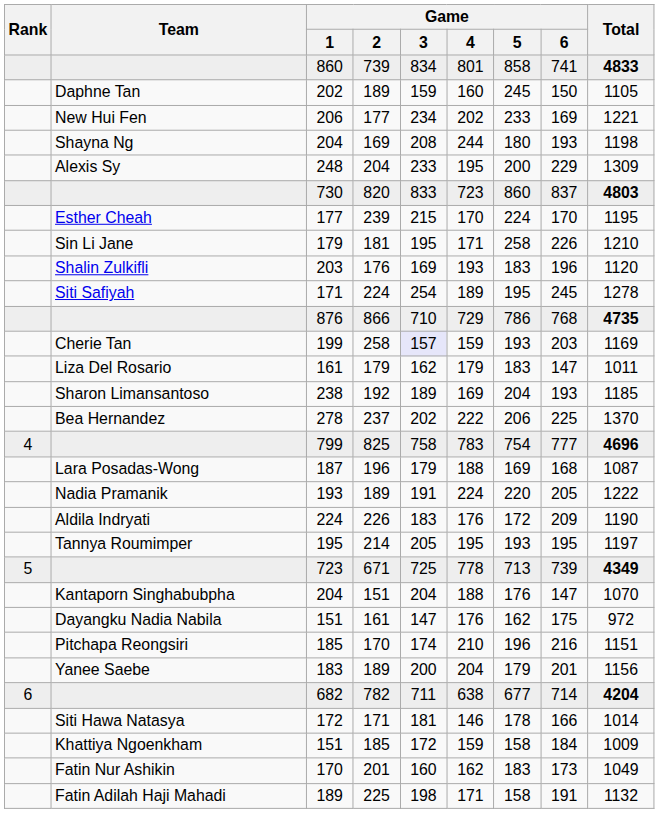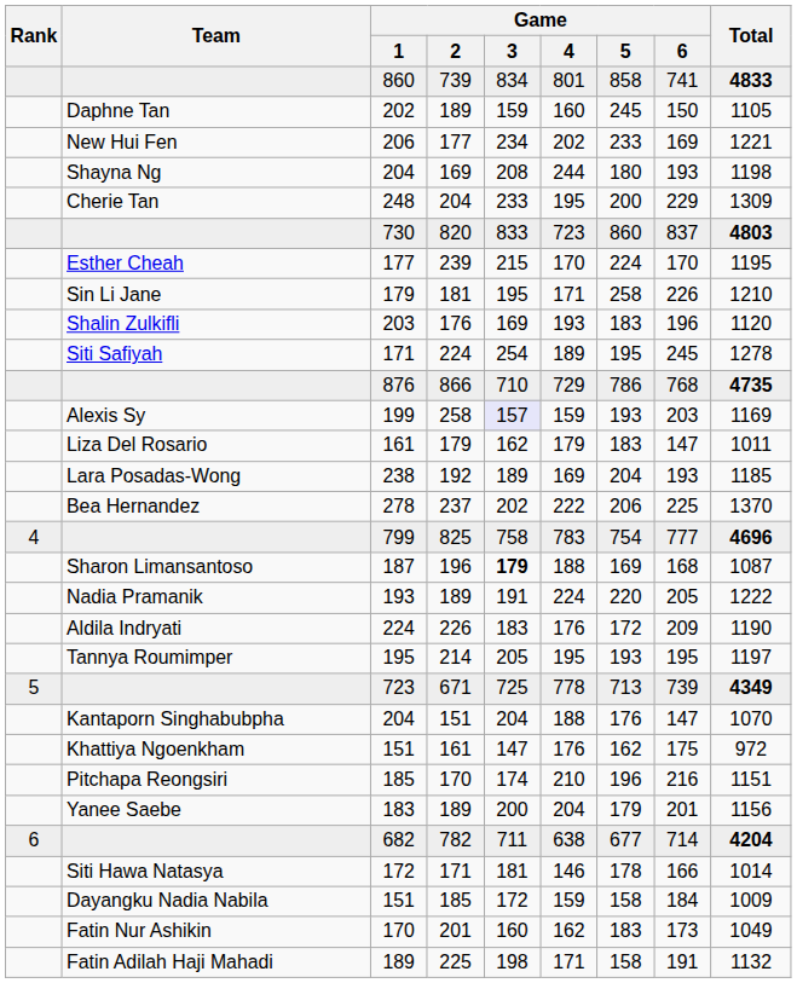248 | Team: Alexis Sy -> Cherie Tan
199 | Team: Cherie Tan -> Alexis Sy
238 | Team: Sharon Limansantoso -> Lara Posadas-Wong
187 | Team: Lara Posadas-Wong -> Sharon Limansantoso
187 | Game / 3: normal -> bold
151 / 161 | Team: Dayangku Nadia Nabila -> Khattiya Ngoenkham
151 / 185 | Team: Khattiya Ngoenkham -> Dayangku Nadia Nabila
